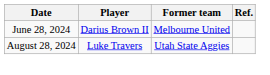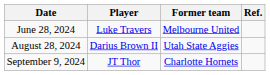June 28, 2024 | Player: Darius Brown II -> Luke Travers
August 28, 2024 | Player: Luke Travers -> Darius Brown II
+ row: September 9, 2024 | JT Thor | Charlotte Hornets
